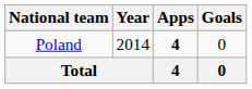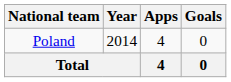Poland | Apps: bold -> normal
